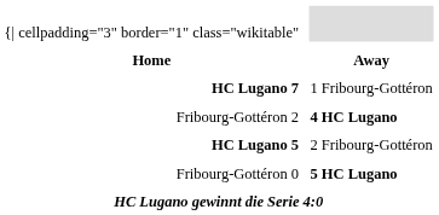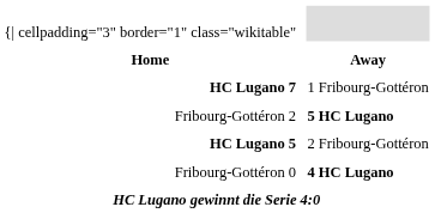Fribourg-Gottéron 2 | column 2: 4 HC Lugano -> 5 HC Lugano
Fribourg-Gottéron 0 | column 2: 5 HC Lugano -> 4 HC Lugano
